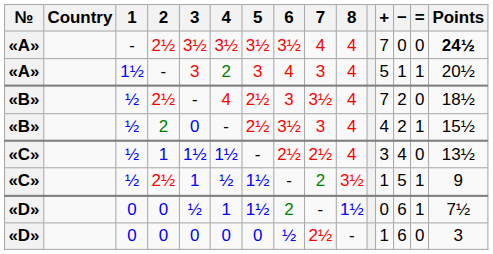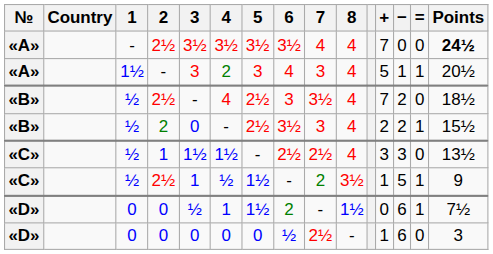row 5 | +: 4 -> 2
row 6 | −: 4 -> 3
